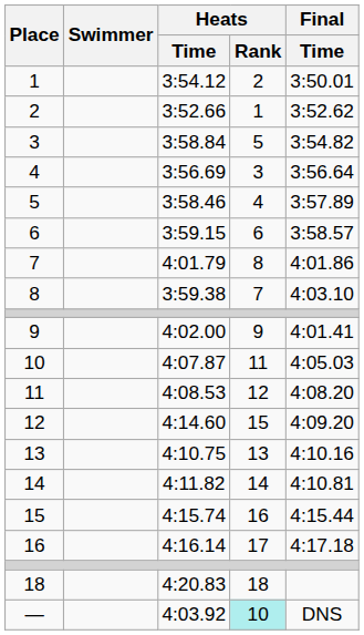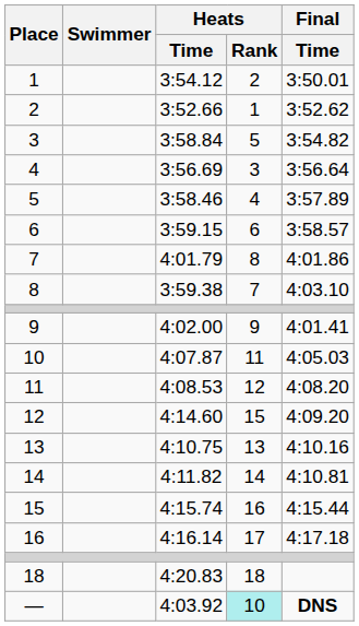— | Final / Time: normal -> bold
